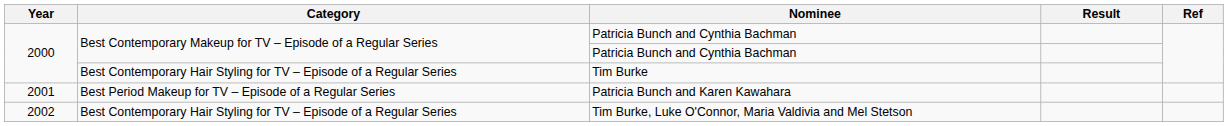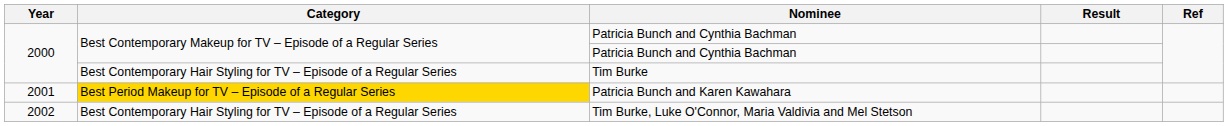Patricia Bunch and Karen Kawahara | Category: no background -> gold background
